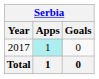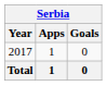2017 | Apps: paleturquoise background -> no background
